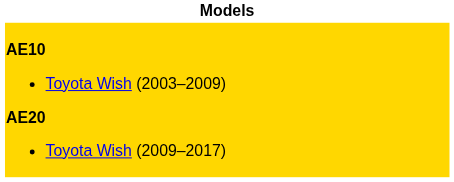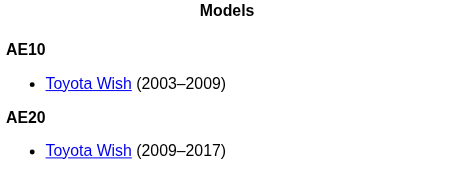row 2 | column 1: gold background -> no background
